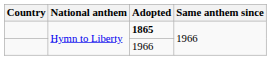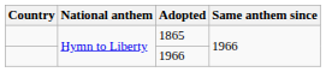1865 | Adopted: bold -> normal
